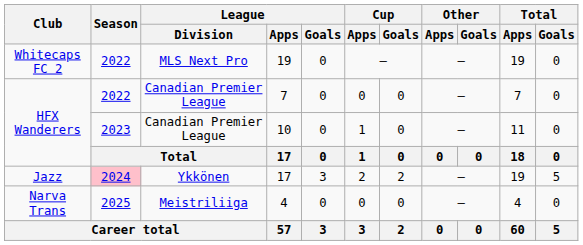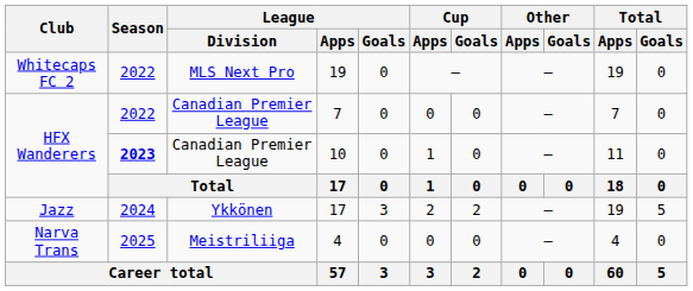10 | Season: normal -> bold
Jazz / 17 | Season: pink background -> no background
